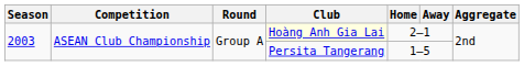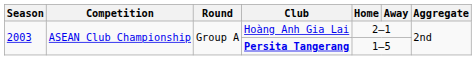Hoàng Anh Gia Lai | Club: lightyellow background -> no background
Persita Tangerang | Club: normal -> bold
